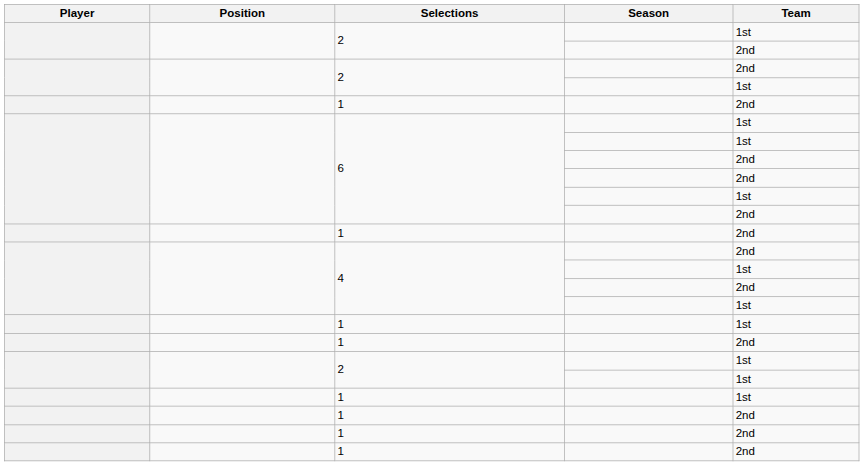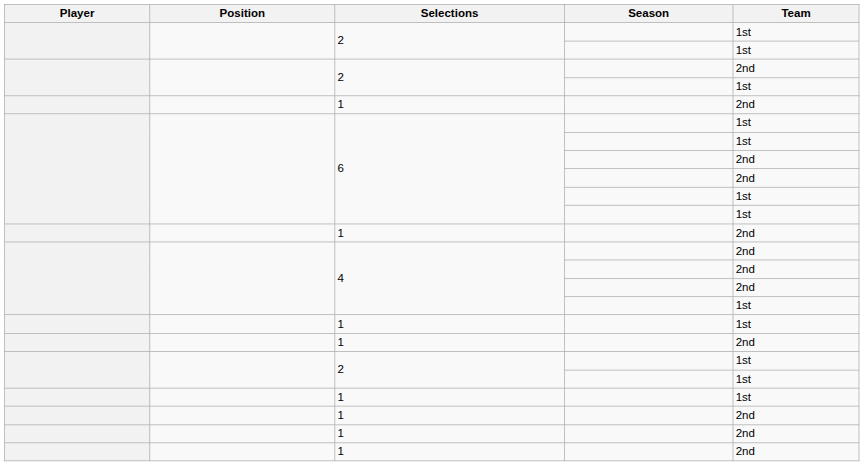row 3 | Team: 2nd -> 1st
row 12 | Team: 2nd -> 1st
row 15 | Team: 1st -> 2nd
